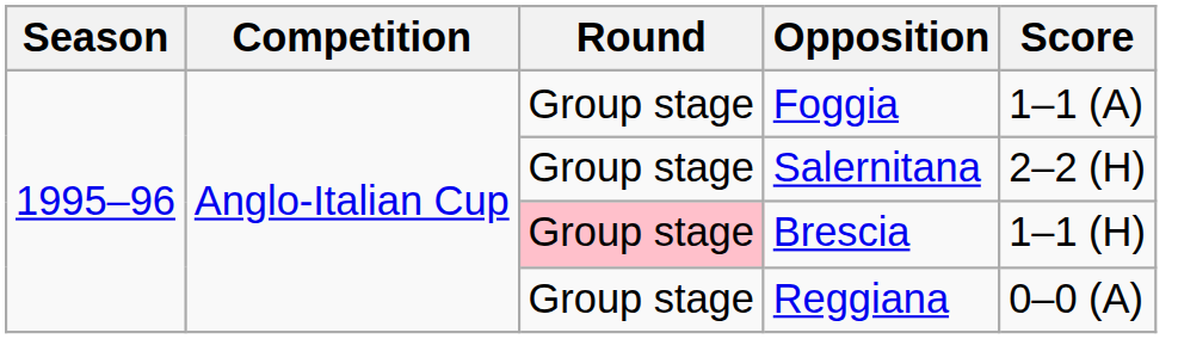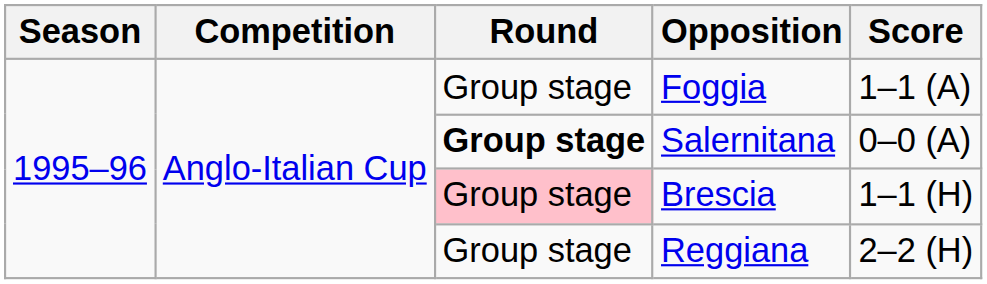Salernitana | Round: normal -> bold
Salernitana | Score: 2–2 (H) -> 0–0 (A)
Reggiana | Score: 0–0 (A) -> 2–2 (H)
